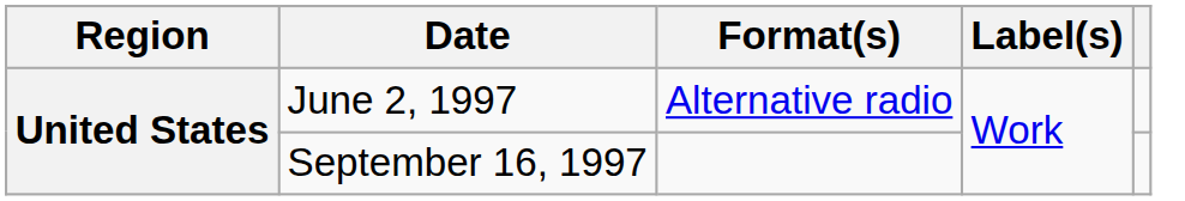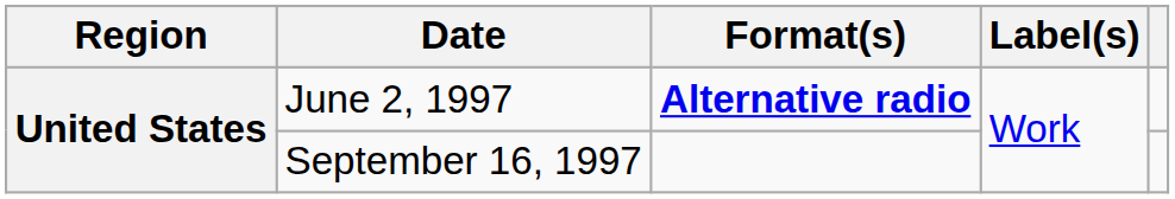June 2, 1997 | Format(s): normal -> bold
